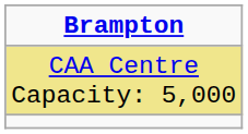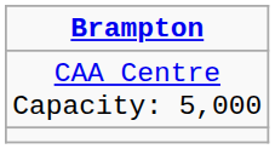row 2 | column 1: khaki background -> no background
